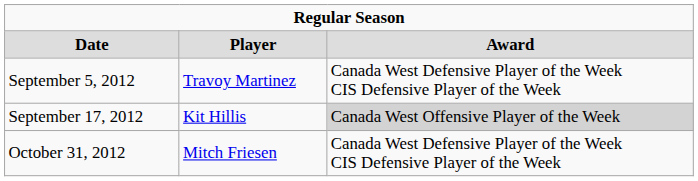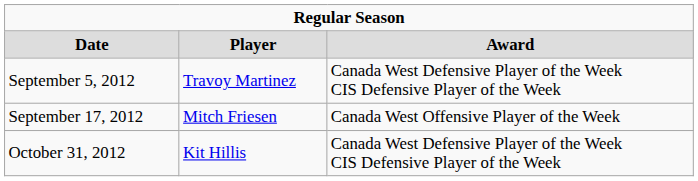September 17, 2012 | column 2: Kit Hillis -> Mitch Friesen
September 17, 2012 | column 3: lightgrey background -> no background
October 31, 2012 | column 2: Mitch Friesen -> Kit Hillis
